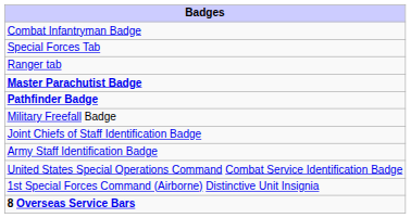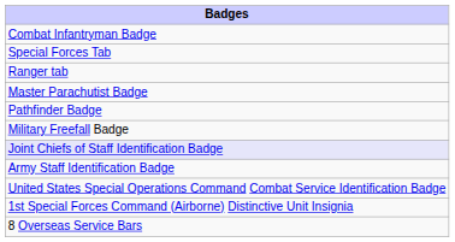Master Parachutist Badge | column 1: bold -> normal
Pathfinder Badge | column 1: bold -> normal
Joint Chiefs of Staff Identification Badge | column 1: no background -> lavender background
8 Overseas Service Bars | column 1: bold -> normal
